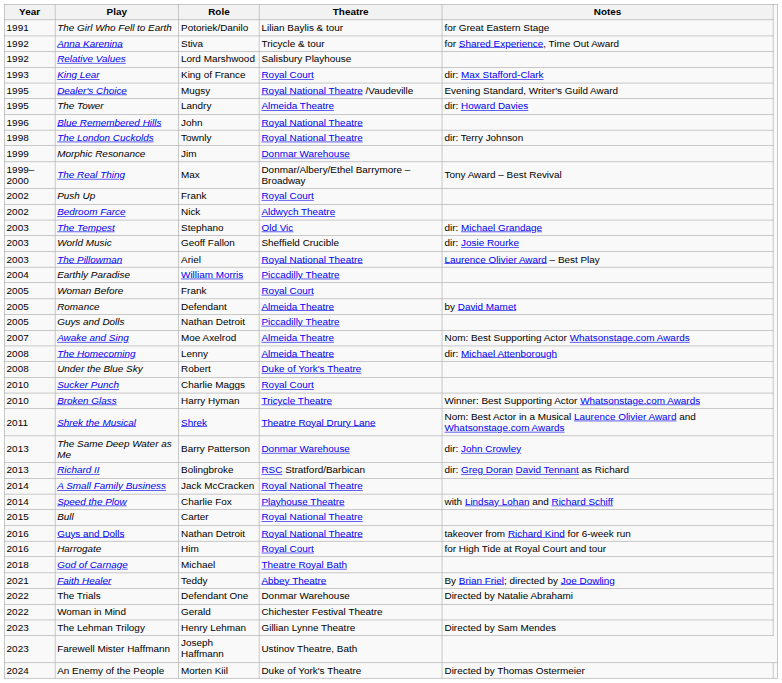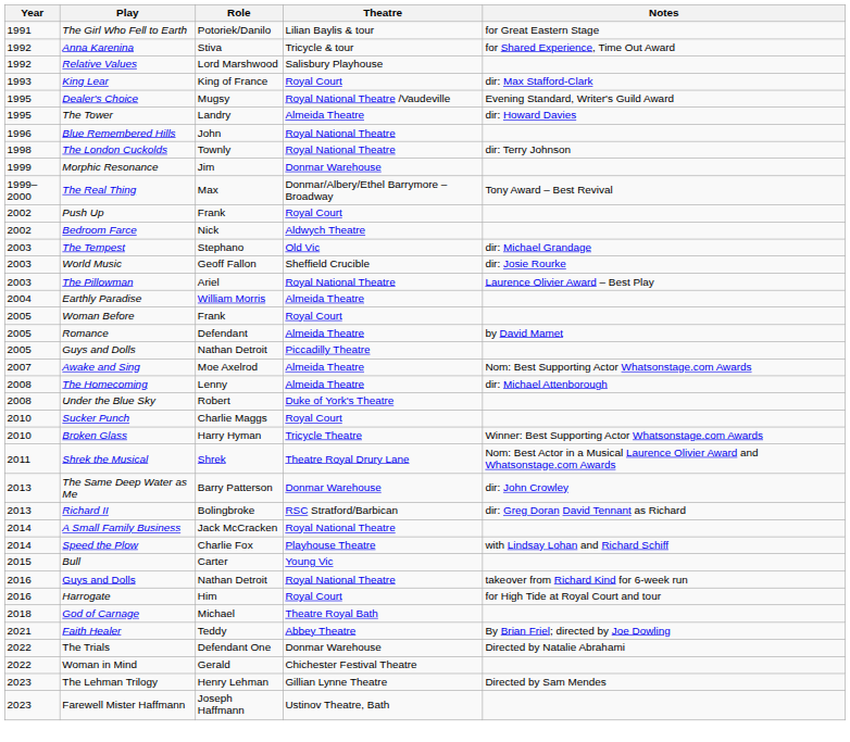Earthly Paradise | Theatre: Piccadilly Theatre -> Almeida Theatre
Bull | Theatre: Royal National Theatre -> Young Vic
- row: 2024 | An Enemy of the People | Morten Kiil | Duke of York's Theatre | Directed by Thomas Ostermeier
